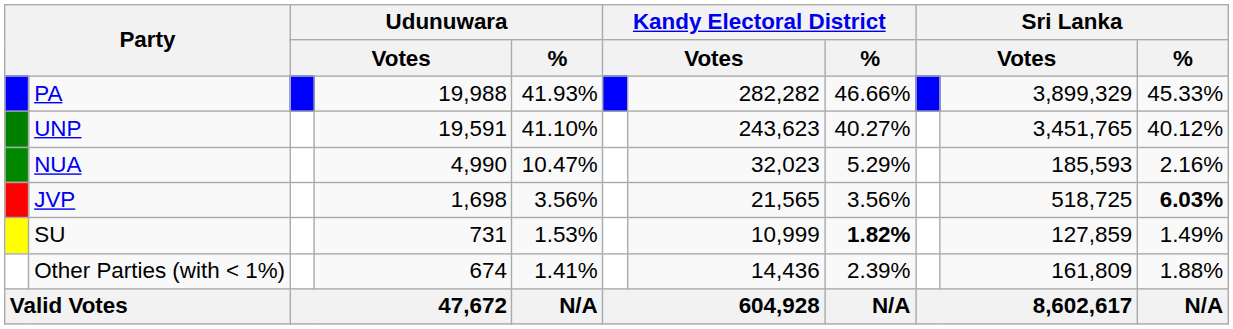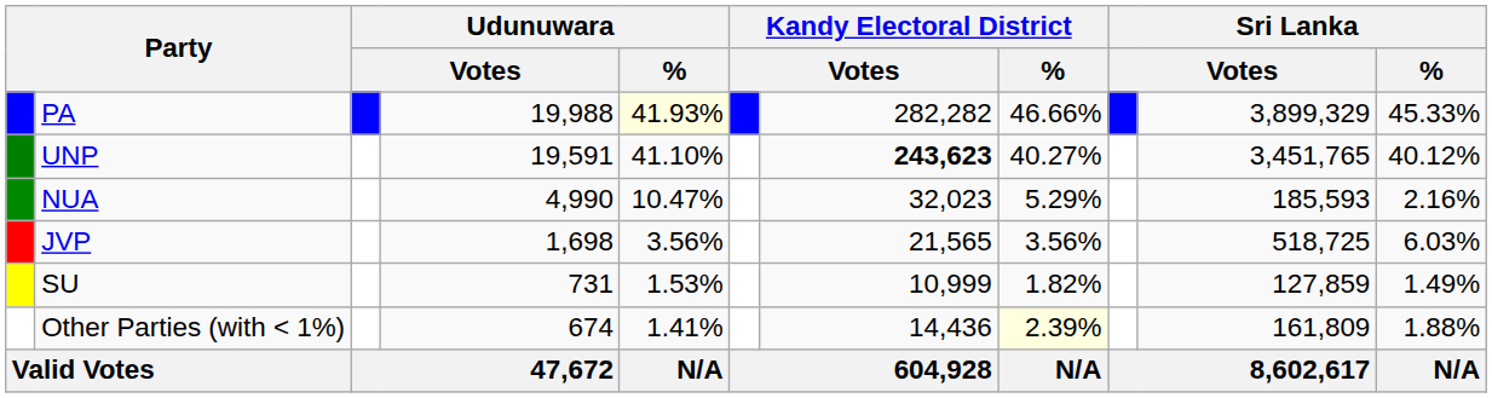PA | Udunuwara / %: no background -> lightyellow background
UNP | column 7: normal -> bold
JVP | Sri Lanka / %: bold -> normal
SU | Kandy Electoral District / %: bold -> normal
Other Parties (with < 1%) | Kandy Electoral District / %: no background -> lightyellow background
